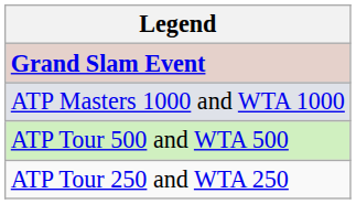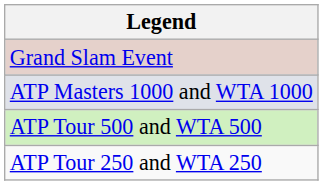row 2 | column 1: bold -> normal
